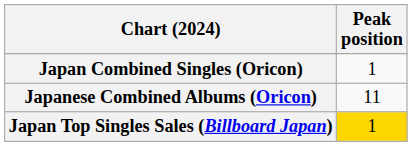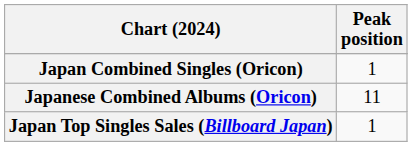Japan Top Singles Sales (Billboard Japan) | Peak position: gold background -> no background
